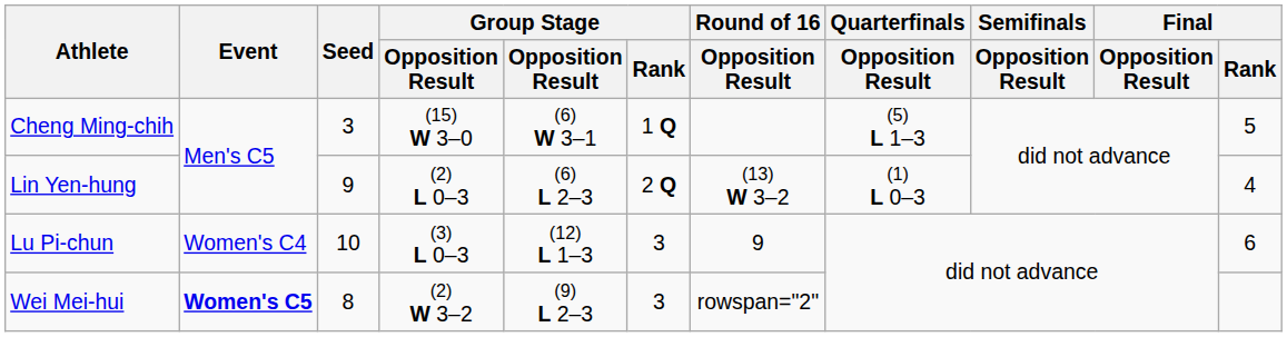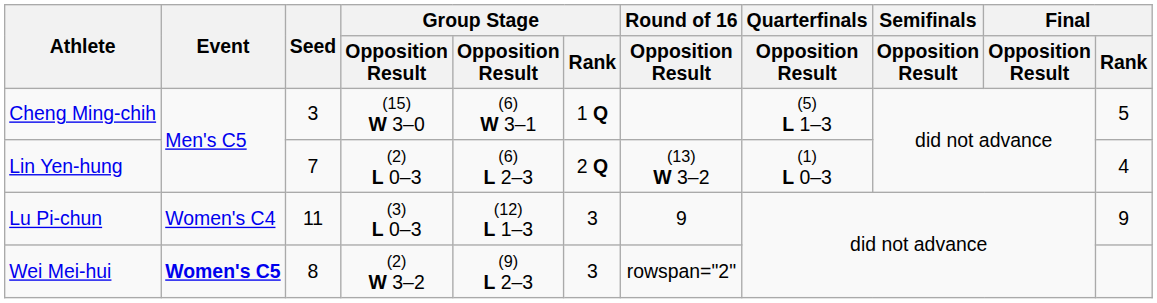Lin Yen-hung | Seed: 9 -> 7
Lu Pi-chun | Seed: 10 -> 11
Lu Pi-chun | Final / Rank: 6 -> 9
